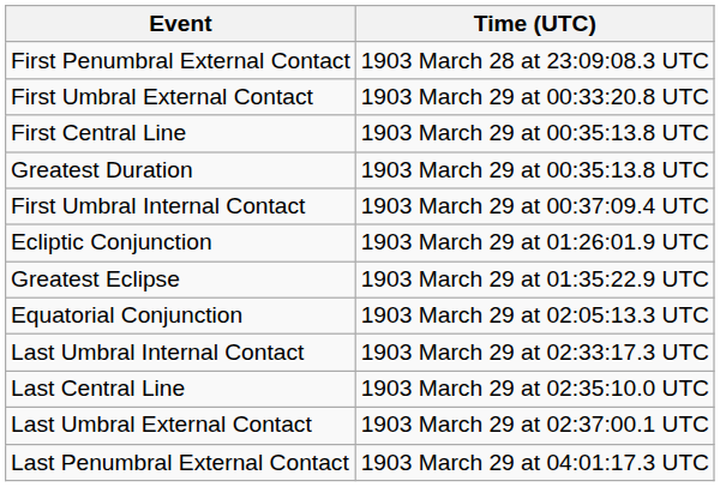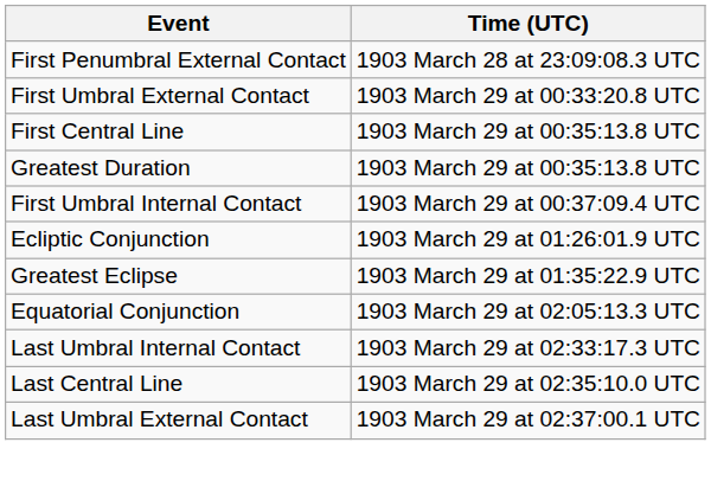- row: Last Penumbral External Contact | 1903 March 29 at 04:01:17.3 UTC
